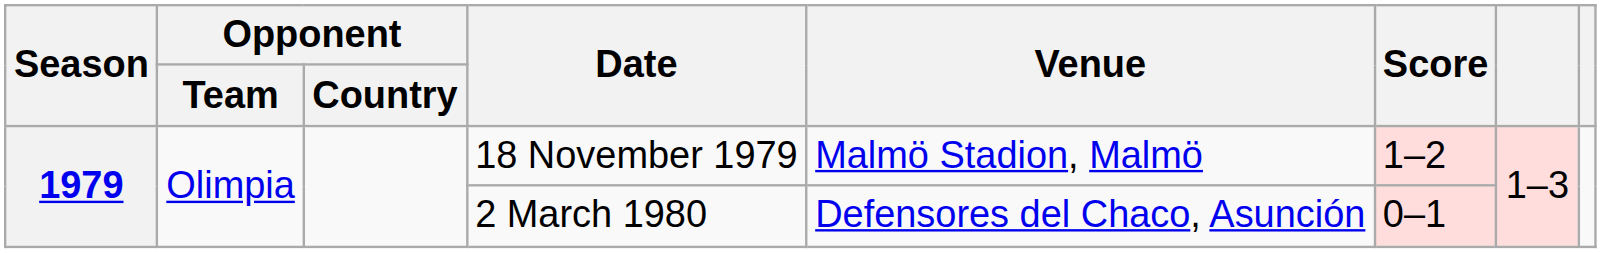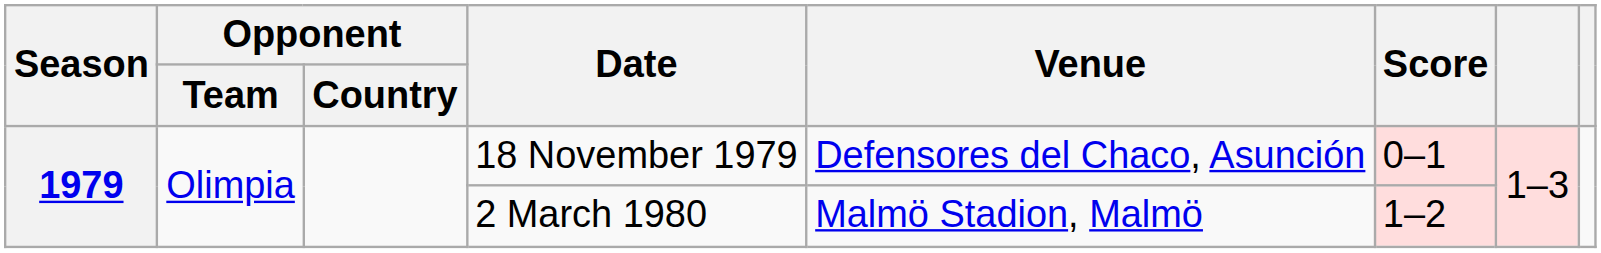18 November 1979 | Venue: Malmö Stadion, Malmö -> Defensores del Chaco, Asunción
18 November 1979 | Score: 1–2 -> 0–1
2 March 1980 | Venue: Defensores del Chaco, Asunción -> Malmö Stadion, Malmö
2 March 1980 | Score: 0–1 -> 1–2
